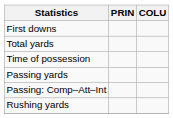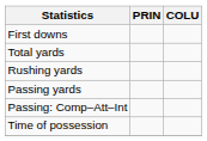rows swapped: Rushing yards <-> Time of possession
